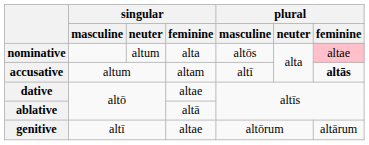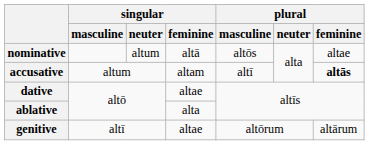nominative | singular / feminine: alta -> altā
nominative | plural / feminine: pink background -> no background
ablative | singular / feminine: altā -> alta
